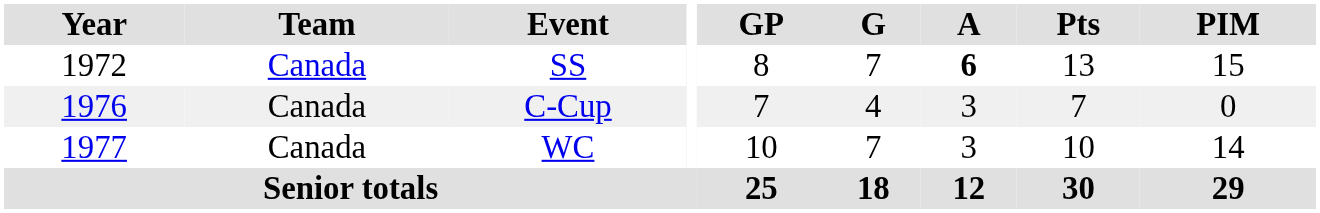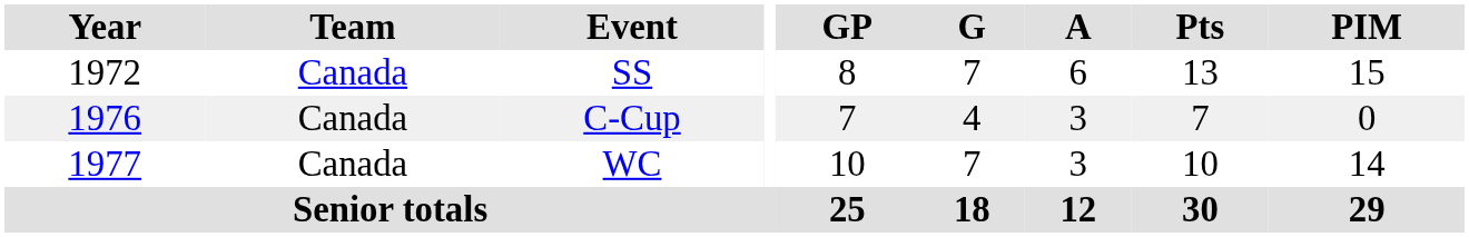SS | A: bold -> normal
